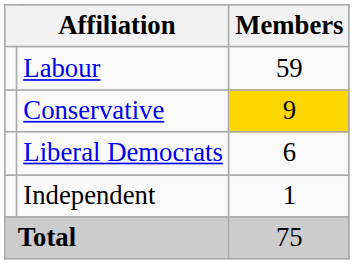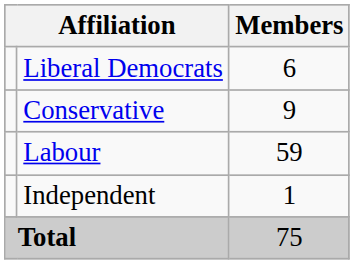rows swapped: Labour <-> Liberal Democrats
Conservative | Members: gold background -> no background
